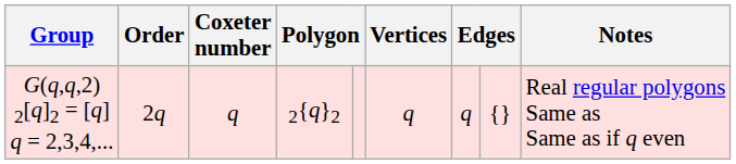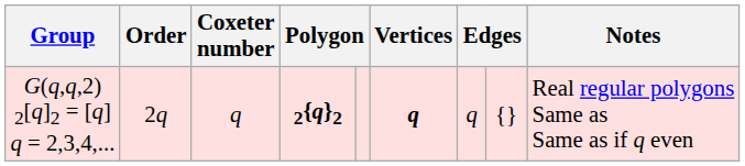G(q,q,2) 2[q]2 = [q] q = 2,3,4,... | column 4: normal -> bold
G(q,q,2) 2[q]2 = [q] q = 2,3,4,... | Vertices: normal -> bold
